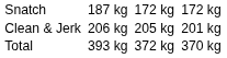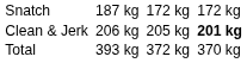Clean & Jerk | column 4: normal -> bold
